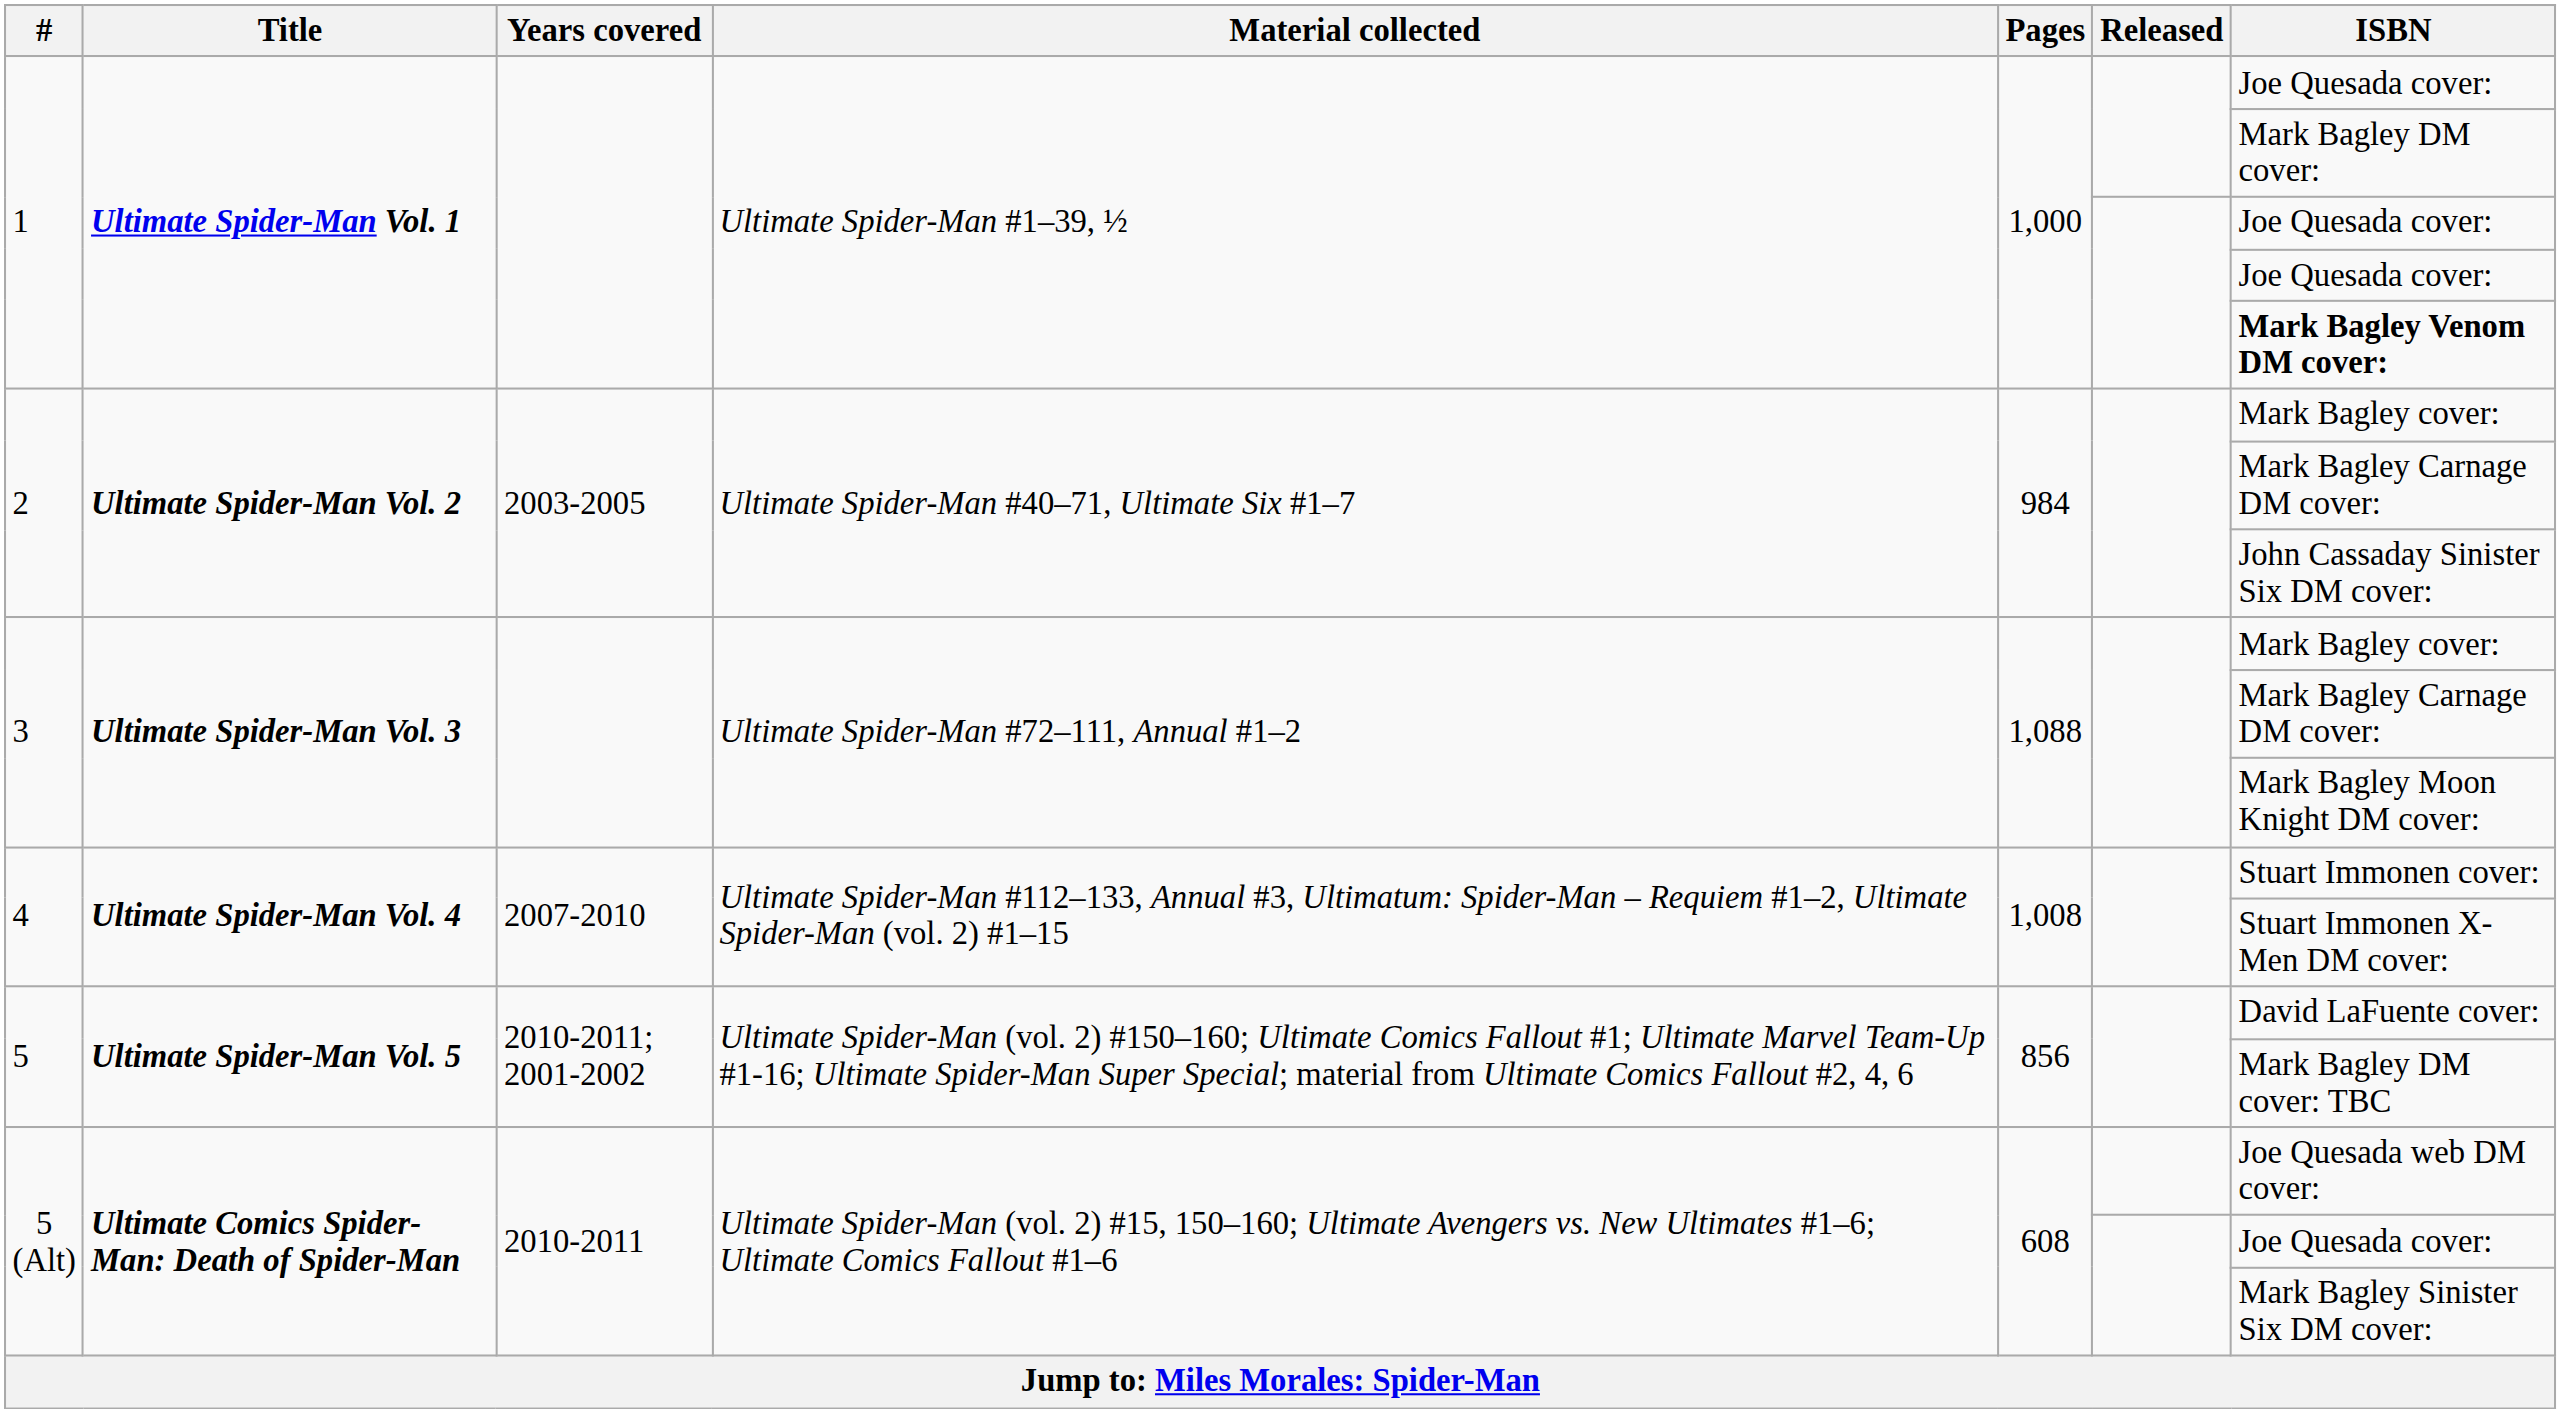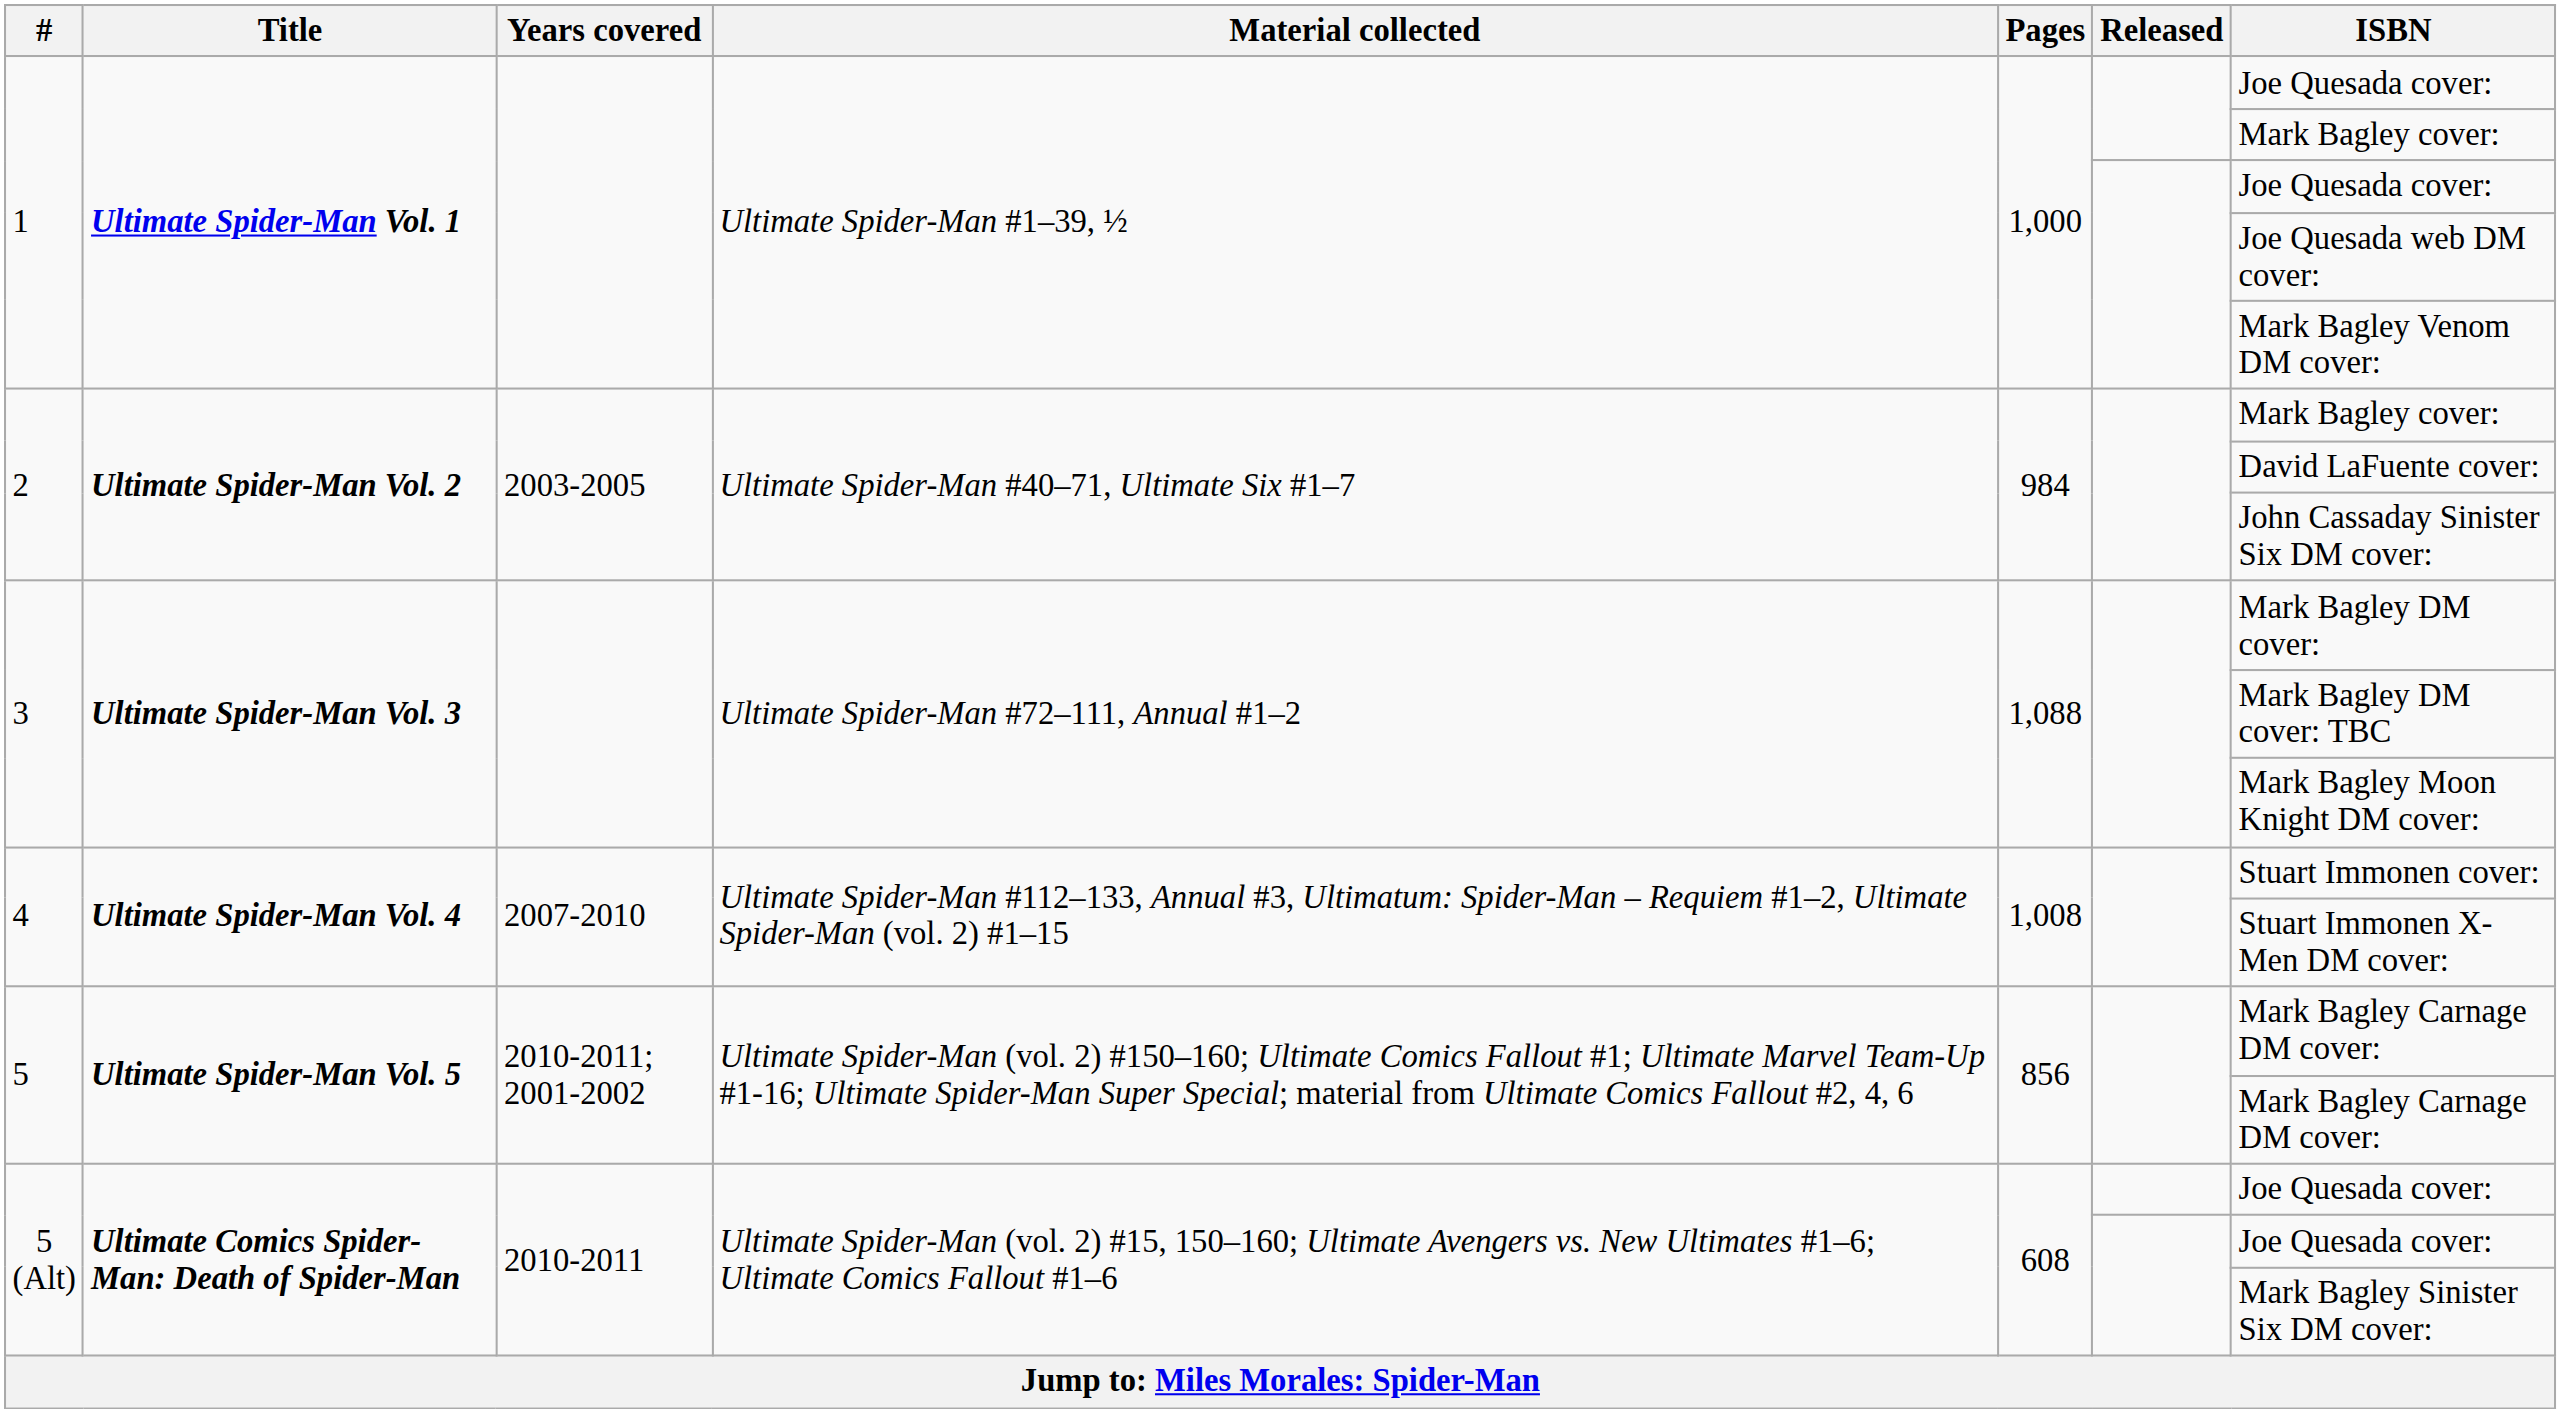row 3 | ISBN: Mark Bagley DM cover: -> Mark Bagley cover:
row 5 | ISBN: Joe Quesada cover: -> Joe Quesada web DM cover:
row 6 | ISBN: bold -> normal
row 8 | ISBN: Mark Bagley Carnage DM cover: -> David LaFuente cover:
row 10 | ISBN: Mark Bagley cover: -> Mark Bagley DM cover:
row 11 | ISBN: Mark Bagley Carnage DM cover: -> Mark Bagley DM cover: TBC
row 15 | ISBN: David LaFuente cover: -> Mark Bagley Carnage DM cover:
row 16 | ISBN: Mark Bagley DM cover: TBC -> Mark Bagley Carnage DM cover:
row 17 | ISBN: Joe Quesada web DM cover: -> Joe Quesada cover:
